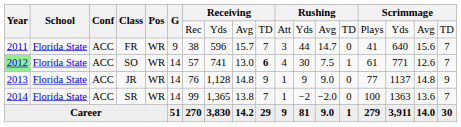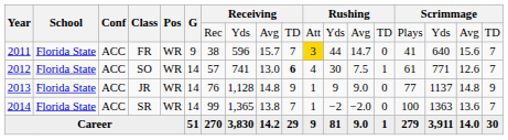FR | column 11: no background -> gold background
SO | Year: lightgreen background -> no background
